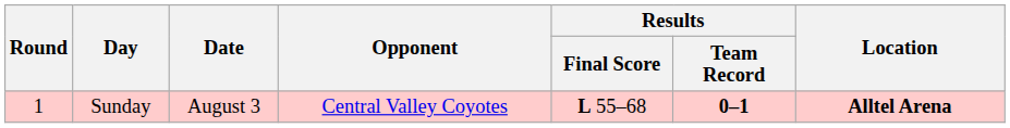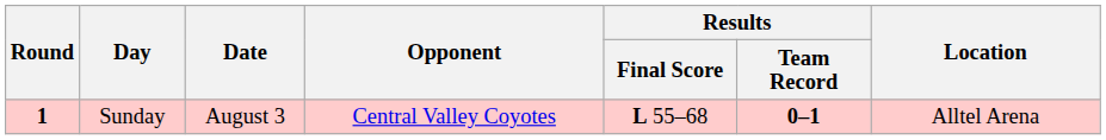Sunday | Round: normal -> bold
Sunday | Location: bold -> normal
